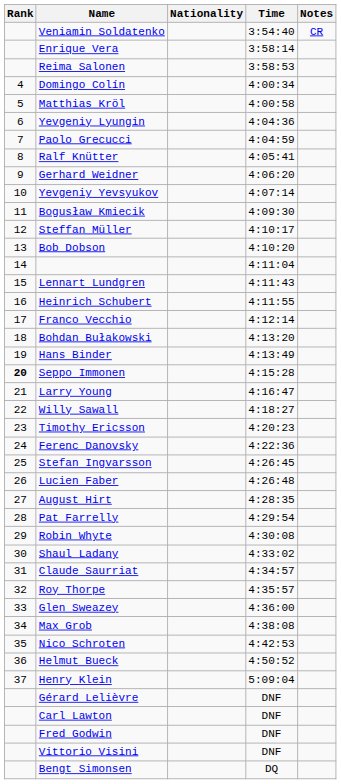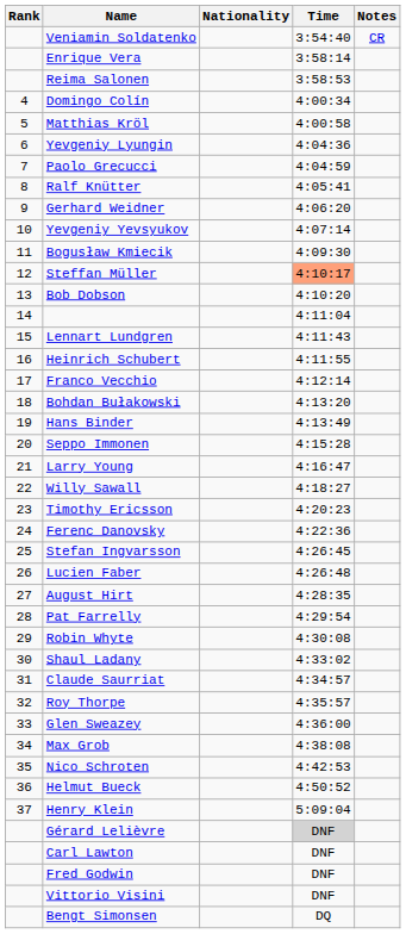Steffan Müller | Time: no background -> lightsalmon background
Seppo Immonen | Rank: bold -> normal
Gérard Lelièvre | Time: no background -> lightgrey background
